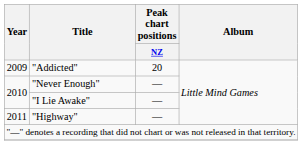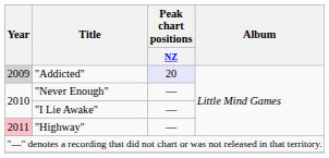"Addicted" | Year: no background -> lightgrey background
"Addicted" | Peak chart positions / NZ: no background -> lavender background
"Highway" | Year: no background -> pink background
